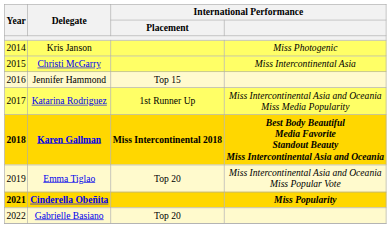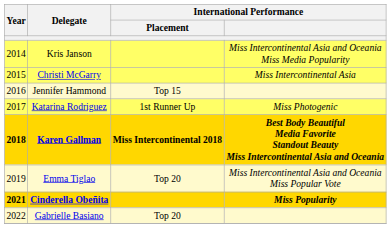Kris Janson | International Performance: Miss Photogenic -> Miss Intercontinental Asia and Oceania Miss Media Popularity
Katarina Rodriguez | International Performance: Miss Intercontinental Asia and Oceania Miss Media Popularity -> Miss Photogenic
